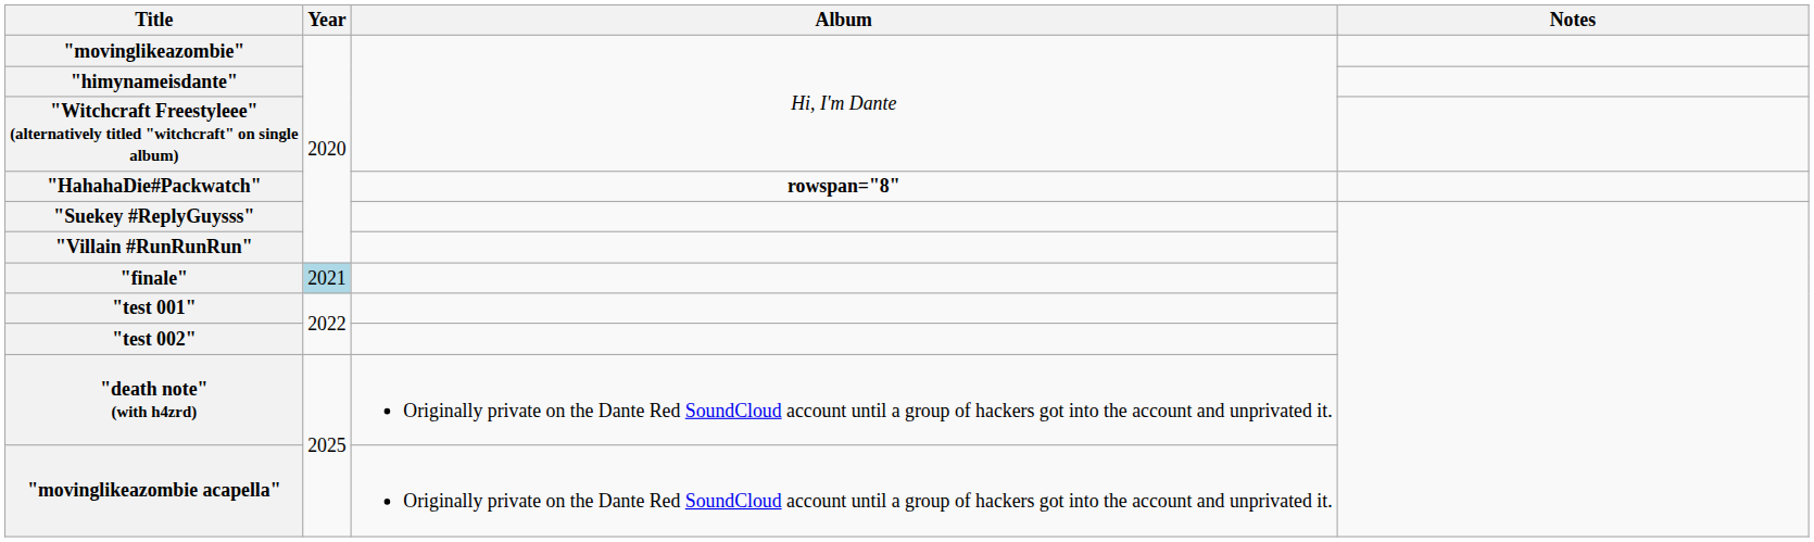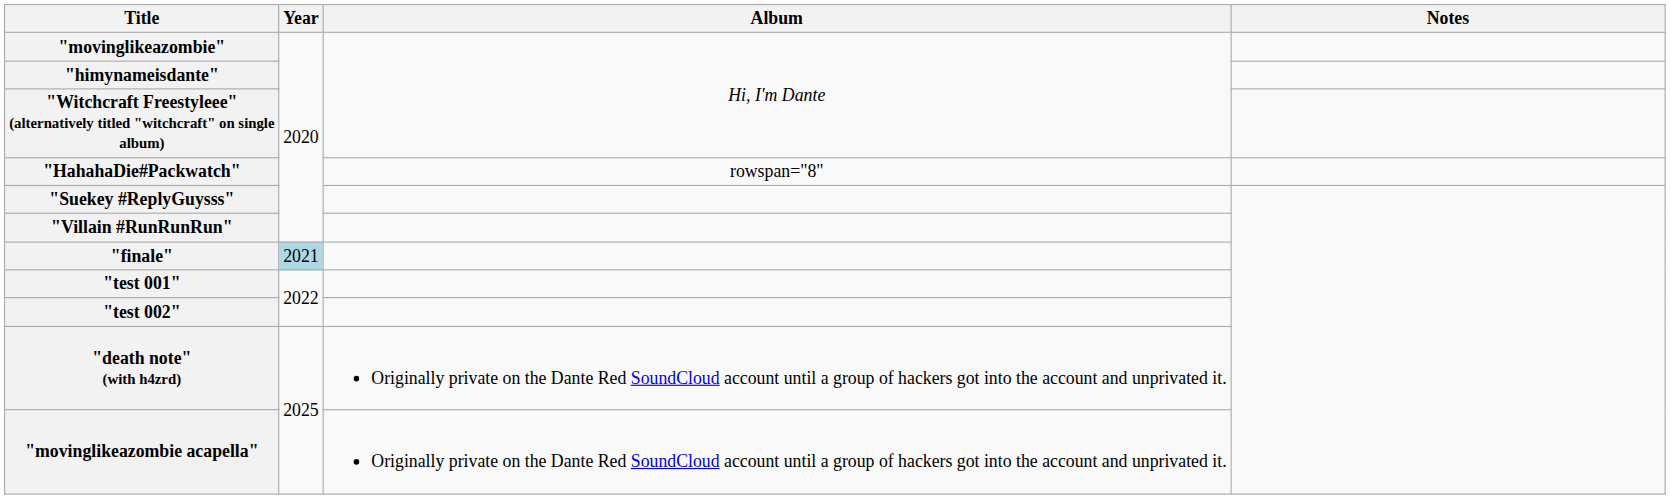"HahahaDie#Packwatch" | Album: bold -> normal
